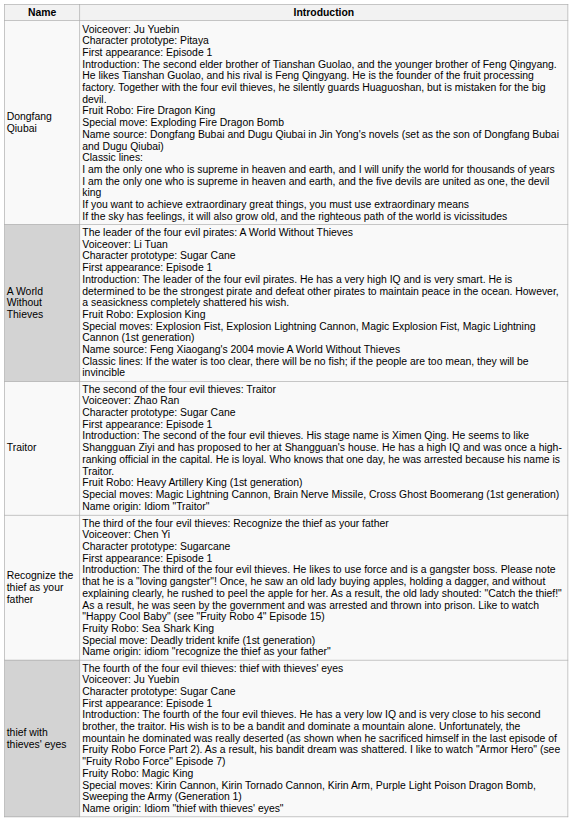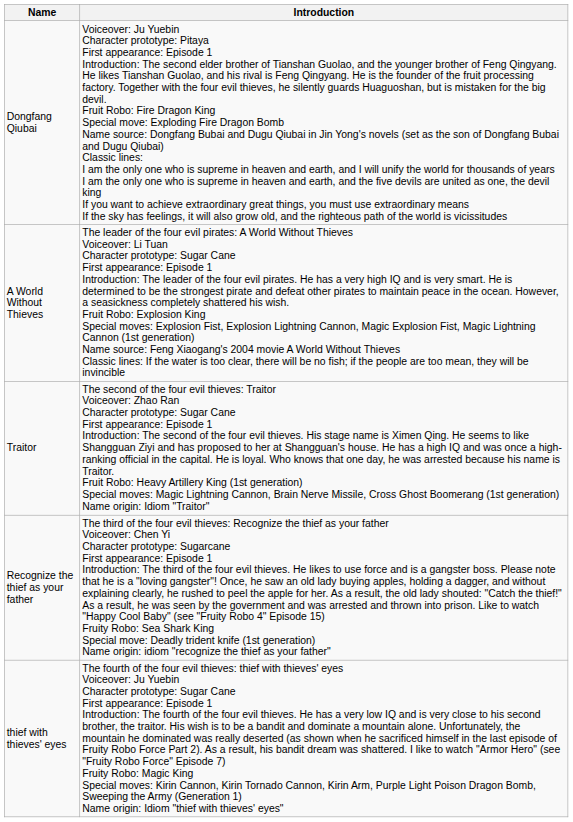A World Without Thieves | Name: lightgrey background -> no background
thief with thieves' eyes | Name: lightgrey background -> no background
